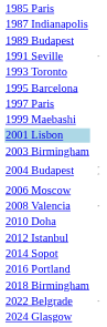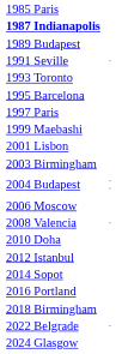1987 Indianapolis | column 1: normal -> bold
2001 Lisbon | column 1: lightblue background -> no background
